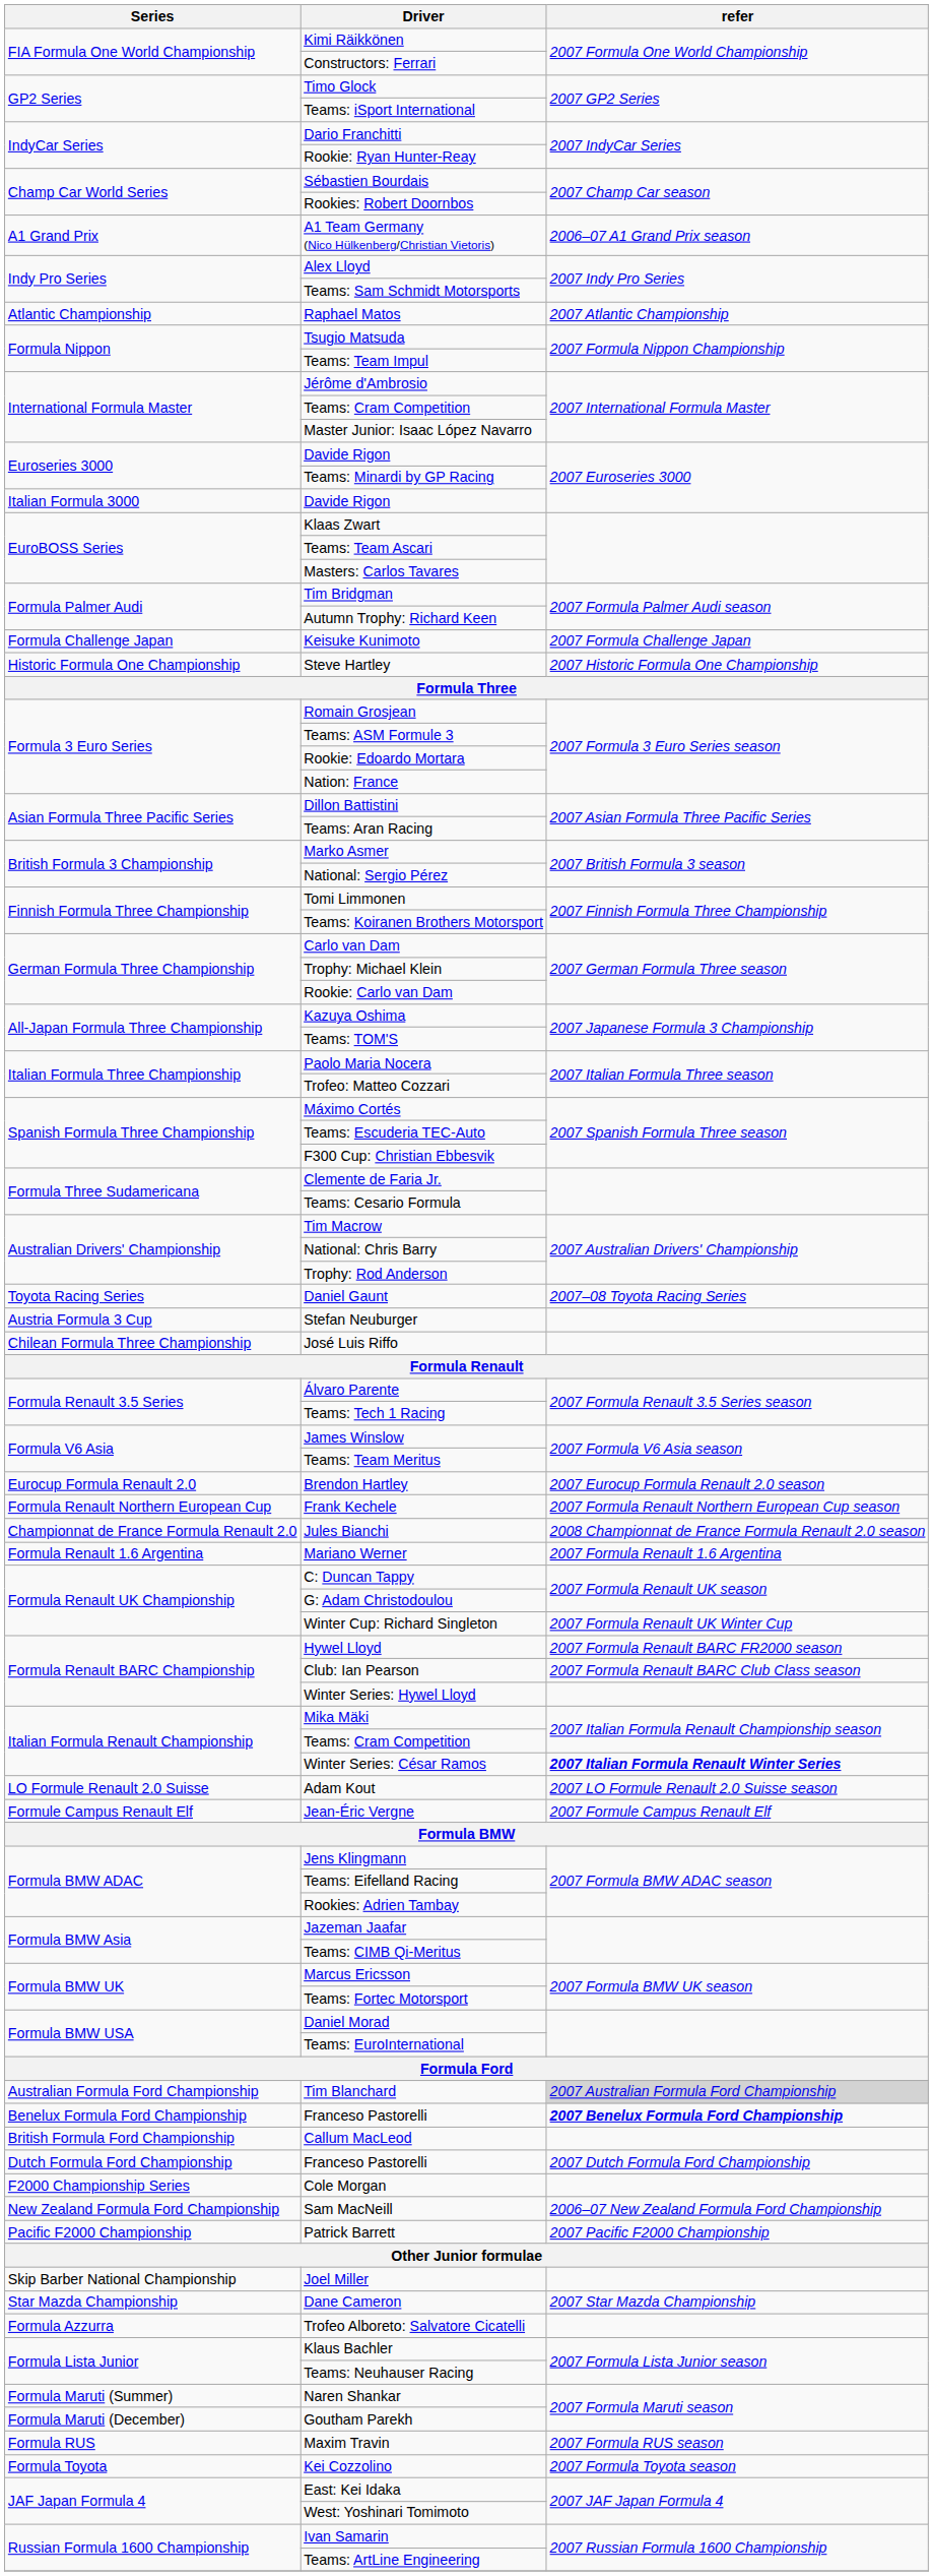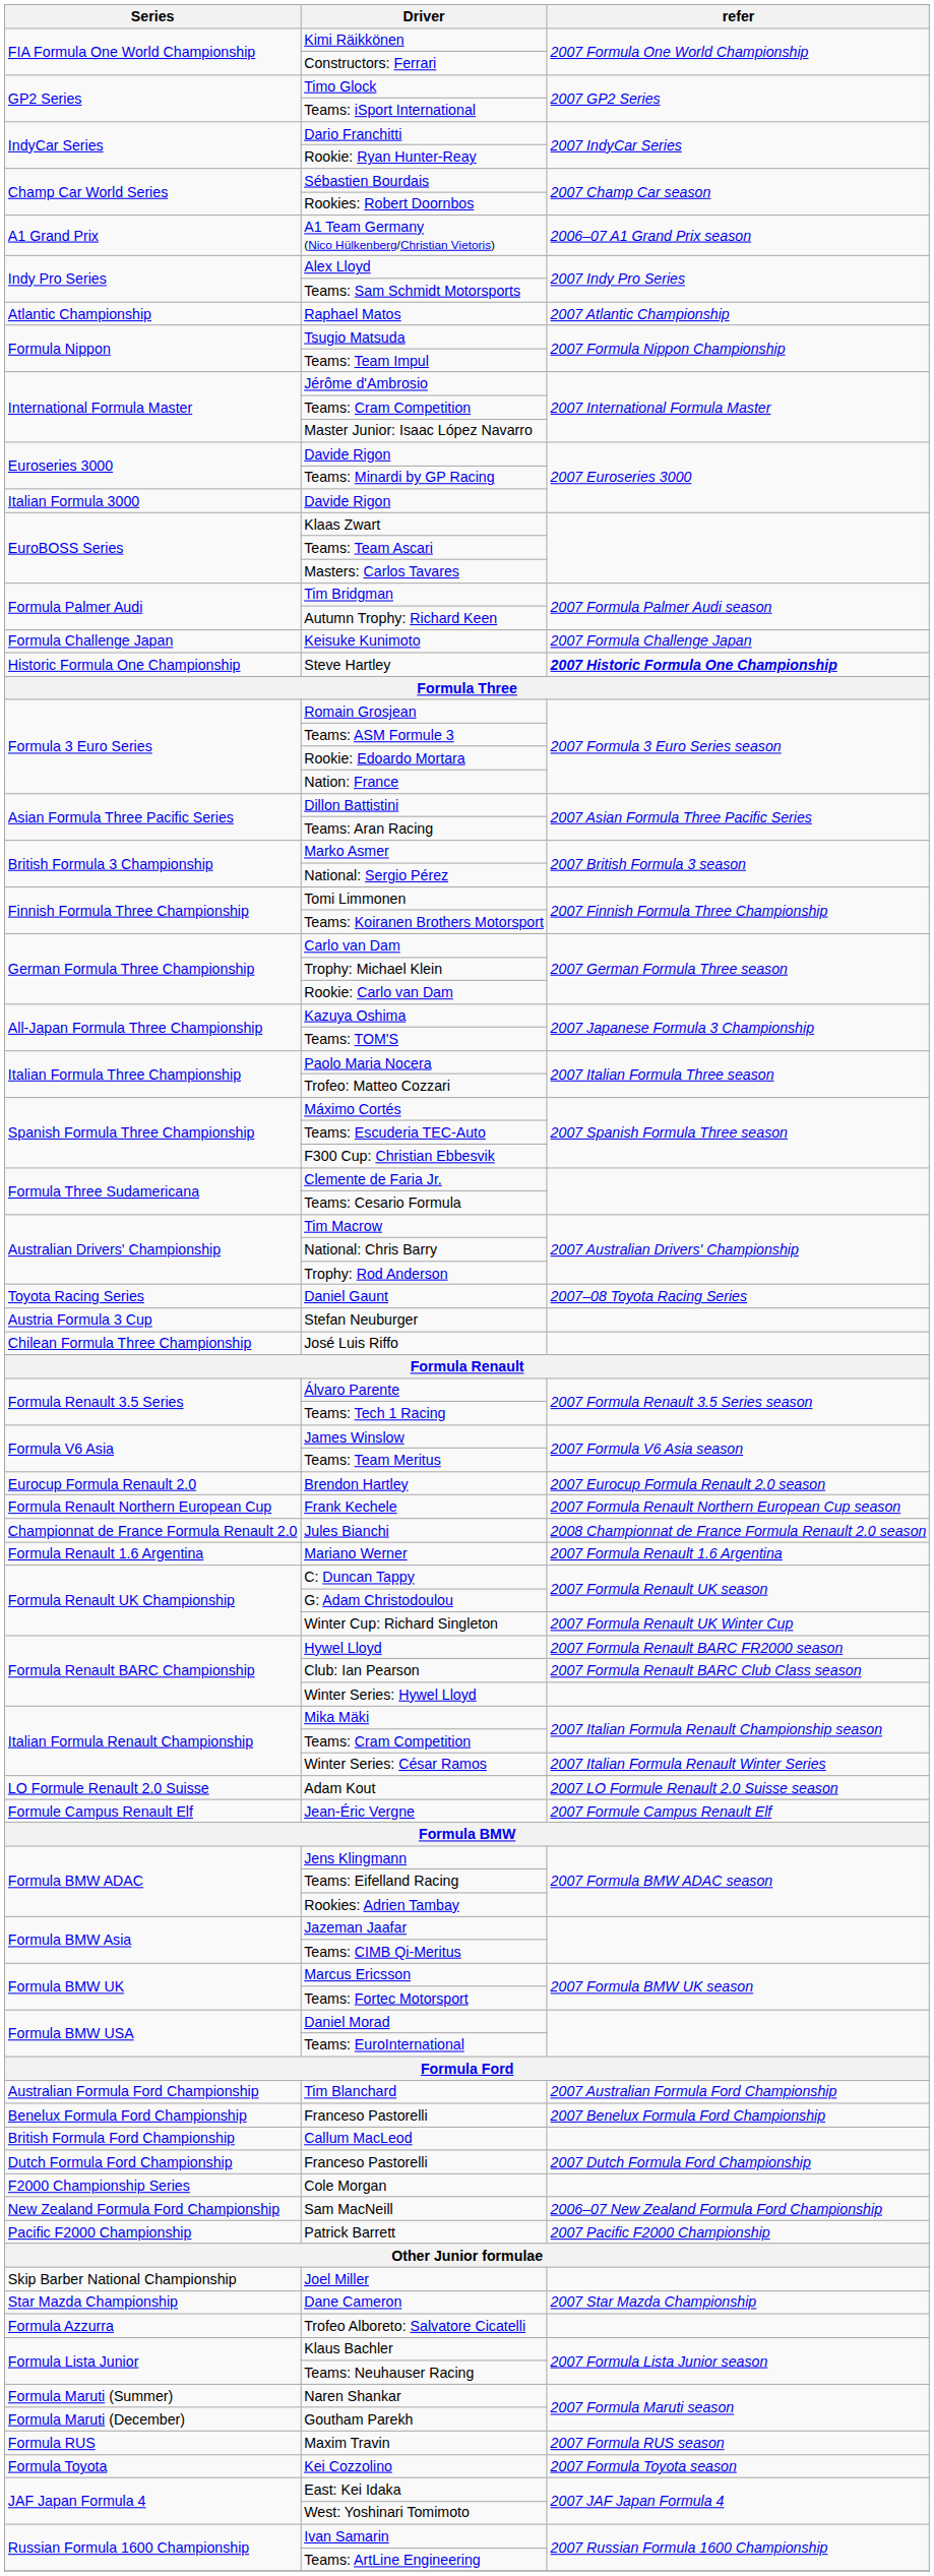Steve Hartley | refer: normal -> bold
Winter Series: César Ramos | refer: bold -> normal
Tim Blanchard | refer: lightgrey background -> no background
Benelux Formula Ford Championship / Franceso Pastorelli | refer: bold -> normal
